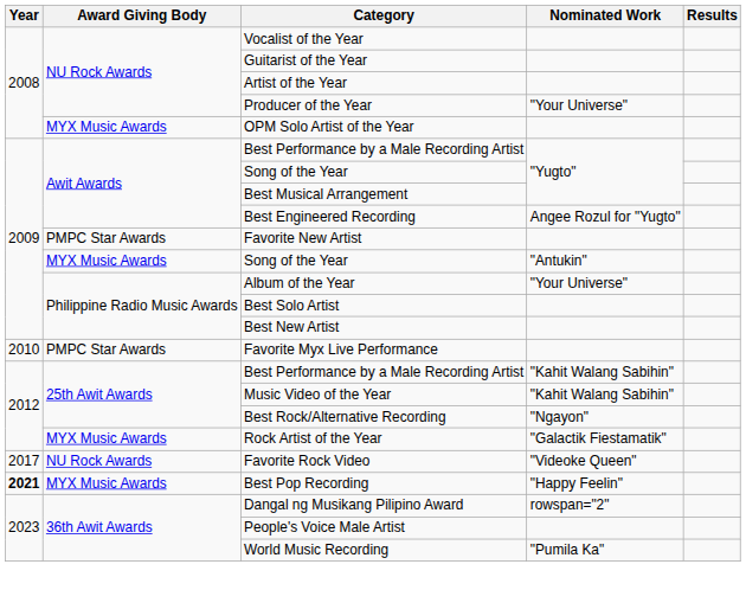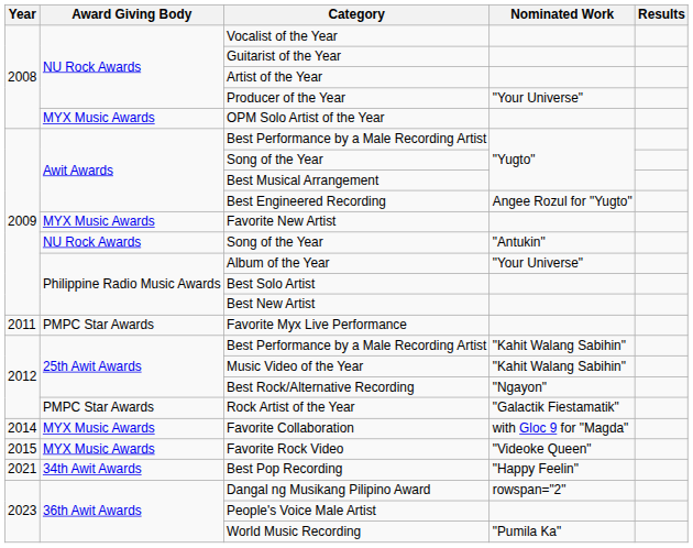Favorite New Artist | Award Giving Body: PMPC Star Awards -> MYX Music Awards
Song of the Year / "Antukin" | Award Giving Body: MYX Music Awards -> NU Rock Awards
Favorite Myx Live Performance | Year: 2010 -> 2011
Rock Artist of the Year | Award Giving Body: MYX Music Awards -> PMPC Star Awards
+ row: 2014 | MYX Music Awards | Favorite Collaboration | with Gloc 9 for "Magda"
Favorite Rock Video | Year: 2017 -> 2015
Favorite Rock Video | Award Giving Body: NU Rock Awards -> MYX Music Awards
Best Pop Recording | Year: bold -> normal
Best Pop Recording | Award Giving Body: MYX Music Awards -> 34th Awit Awards
